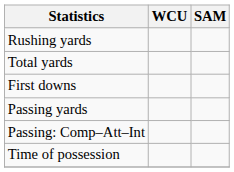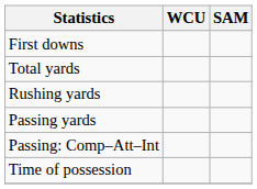rows swapped: First downs <-> Rushing yards
